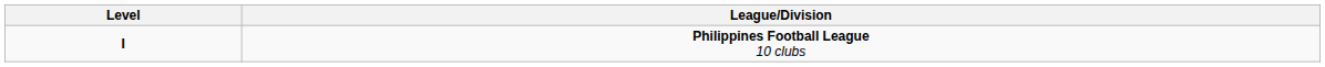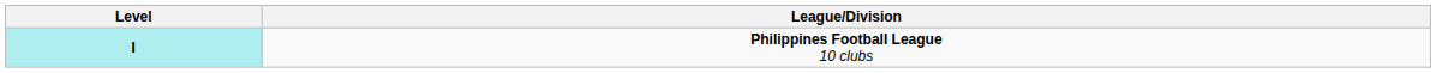Philippines Football League 10 clubs | Level: no background -> paleturquoise background
